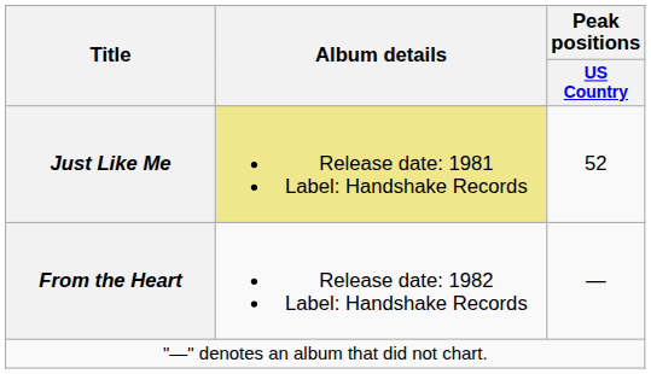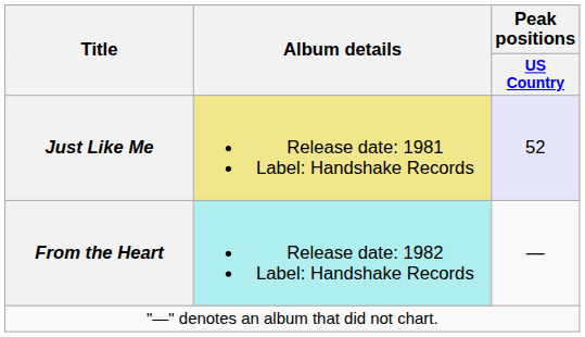Just Like Me | Peak positions / US Country: no background -> lavender background
From the Heart | Album details: no background -> paleturquoise background
